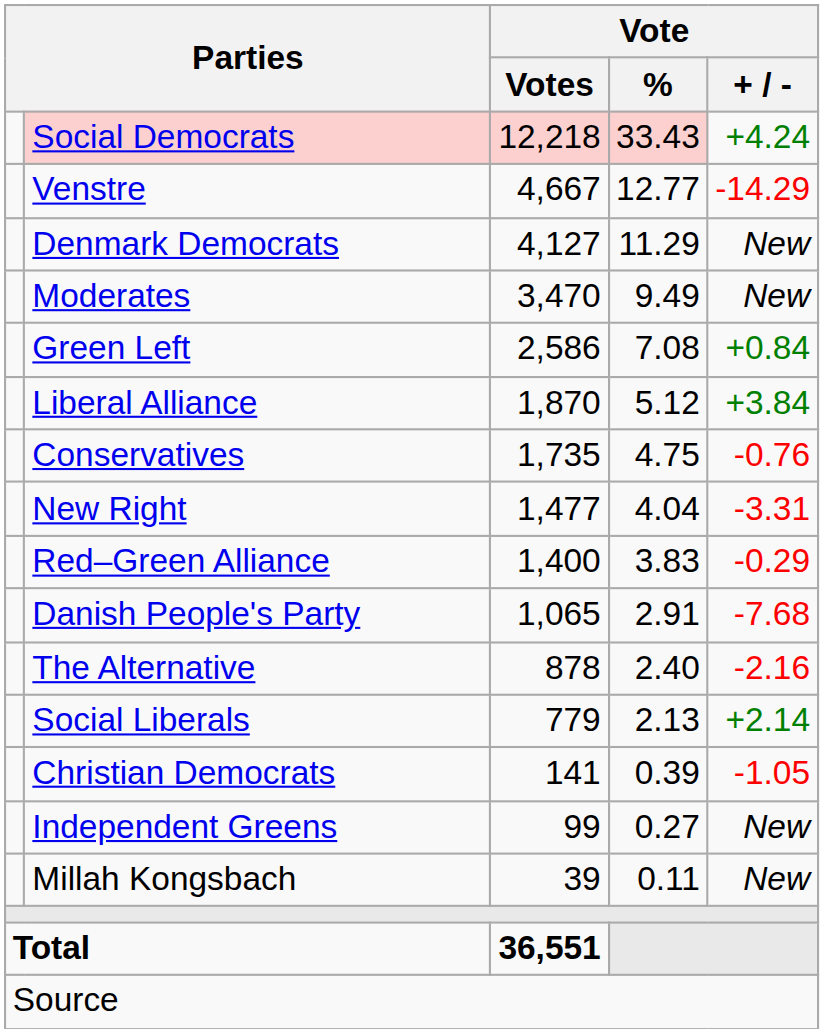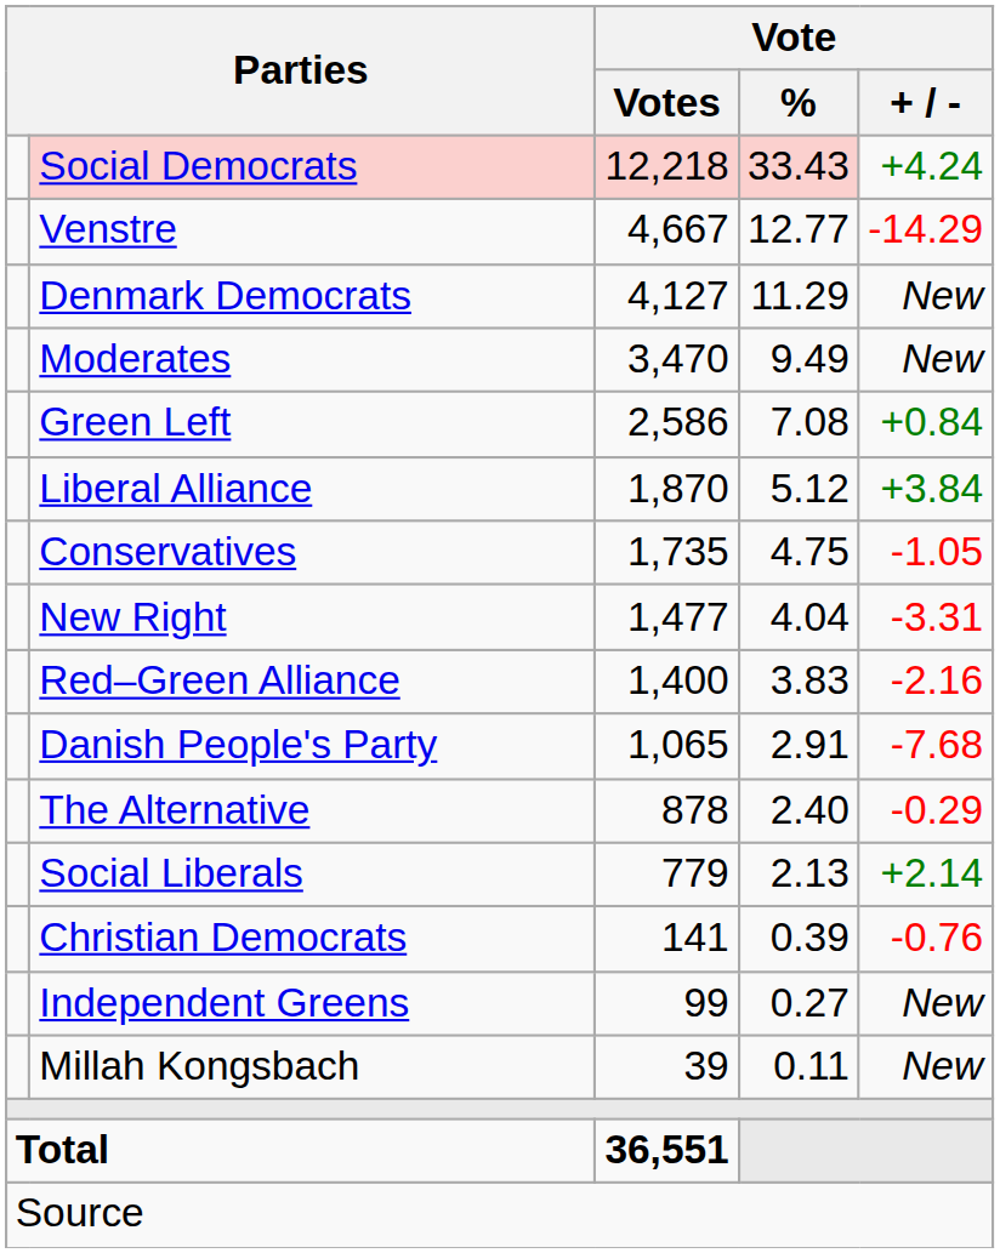Conservatives | Vote / + / -: -0.76 -> -1.05
Red–Green Alliance | Vote / + / -: -0.29 -> -2.16
The Alternative | Vote / + / -: -2.16 -> -0.29
Christian Democrats | Vote / + / -: -1.05 -> -0.76
